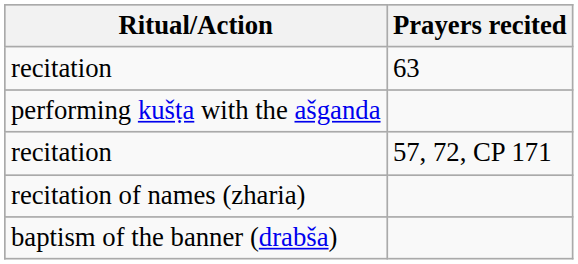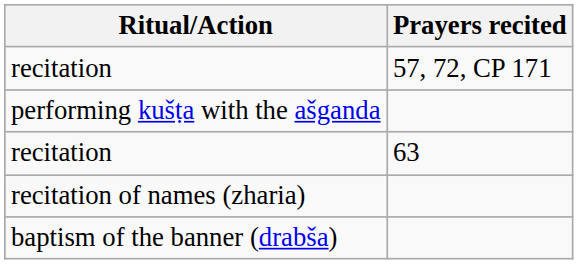row 2 | Prayers recited: 63 -> 57, 72, CP 171
row 4 | Prayers recited: 57, 72, CP 171 -> 63
